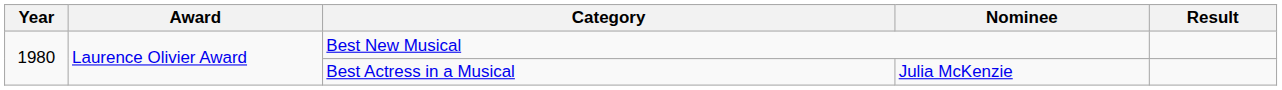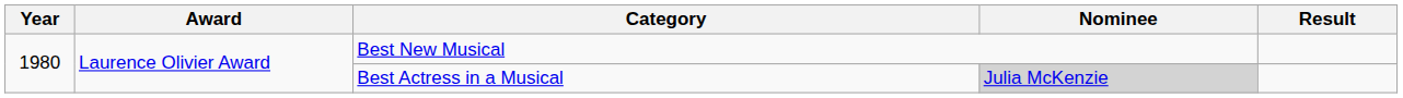Best Actress in a Musical | Nominee: no background -> lightgrey background
